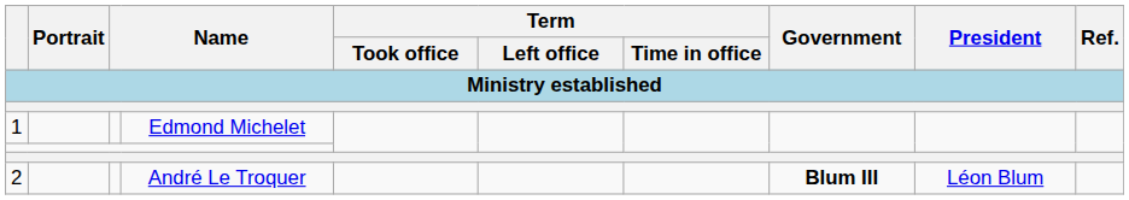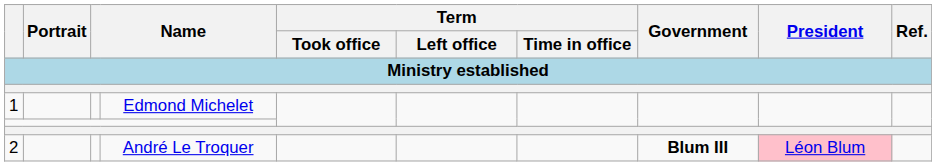André Le Troquer | President: no background -> pink background
